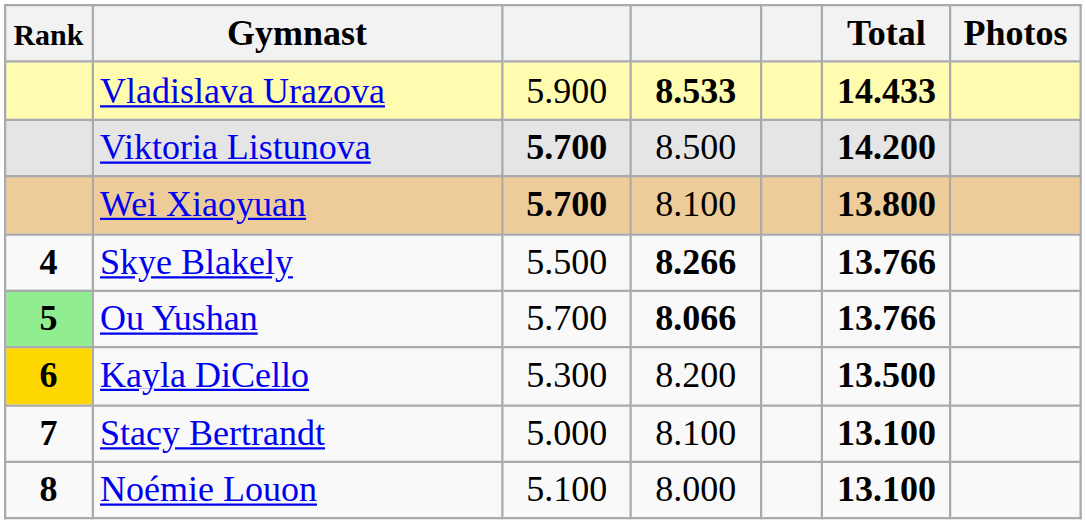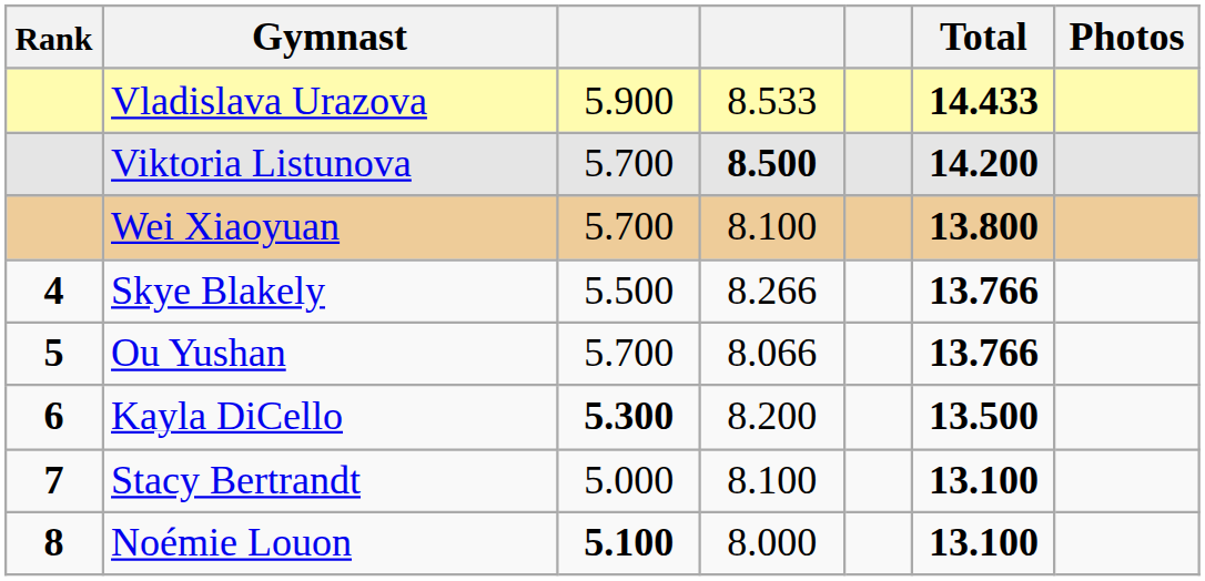Vladislava Urazova | column 4: bold -> normal
Viktoria Listunova | column 3: bold -> normal
Viktoria Listunova | column 4: normal -> bold
Wei Xiaoyuan | column 3: bold -> normal
Skye Blakely | column 4: bold -> normal
Ou Yushan | Rank: lightgreen background -> no background
Ou Yushan | column 4: bold -> normal
Kayla DiCello | Rank: gold background -> no background
Kayla DiCello | column 3: normal -> bold
Noémie Louon | column 3: normal -> bold
